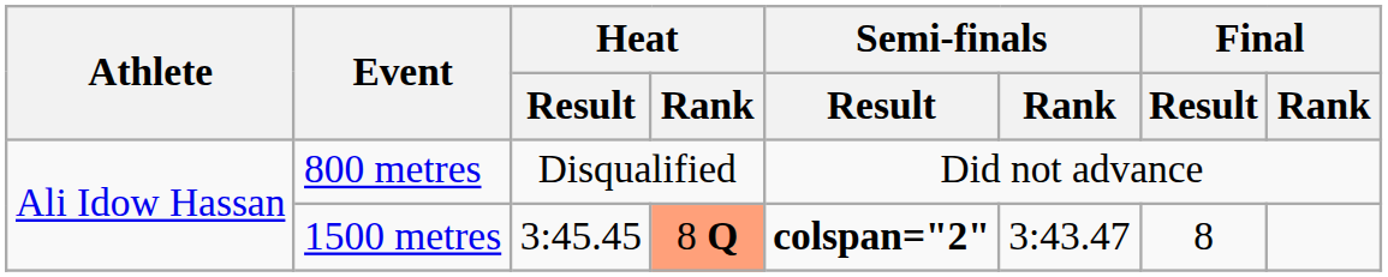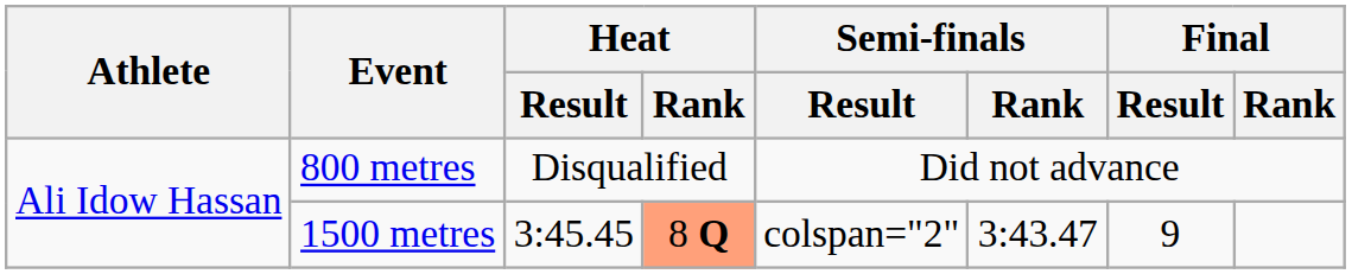1500 metres | Semi-finals / Result: bold -> normal
1500 metres | Final / Result: 8 -> 9
